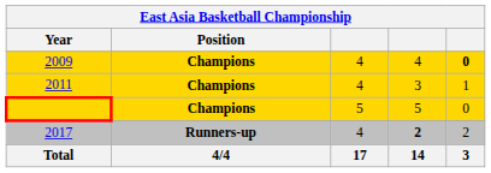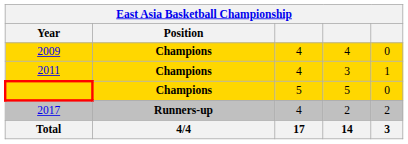2009 | column 5: bold -> normal
2017 | column 4: bold -> normal
